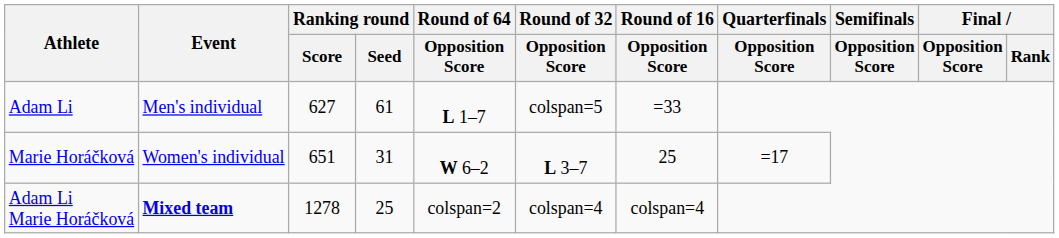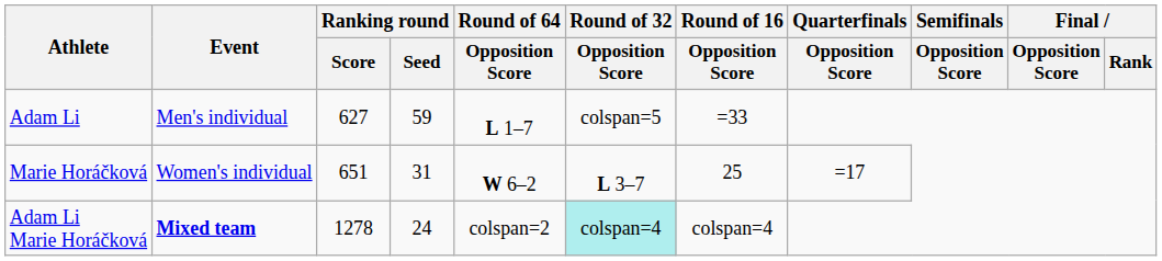Adam Li | Ranking round / Seed: 61 -> 59
Adam Li Marie Horáčková | Ranking round / Seed: 25 -> 24
Adam Li Marie Horáčková | Round of 32 / Opposition Score: no background -> paleturquoise background
